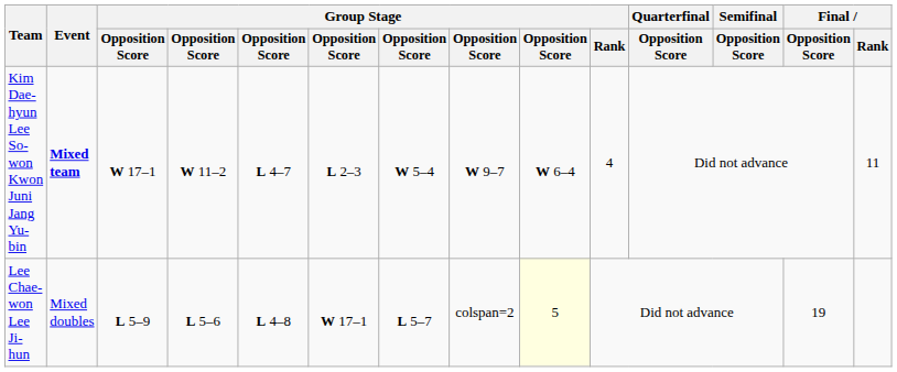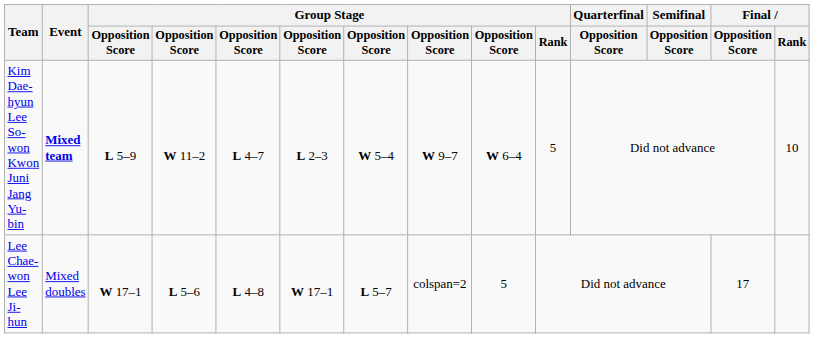Kim Dae-hyun Lee So-won Kwon Juni Jang Yu-bin | column 3: W 17–1 -> L 5–9
Kim Dae-hyun Lee So-won Kwon Juni Jang Yu-bin | Group Stage / Rank: 4 -> 5
Kim Dae-hyun Lee So-won Kwon Juni Jang Yu-bin | Final / Rank: 11 -> 10
Lee Chae-won Lee Ji-hun | column 3: L 5–9 -> W 17–1
Lee Chae-won Lee Ji-hun | column 9: lightyellow background -> no background
Lee Chae-won Lee Ji-hun | Final / Opposition Score: 19 -> 17
